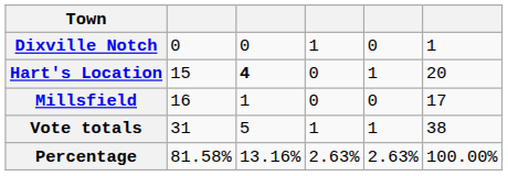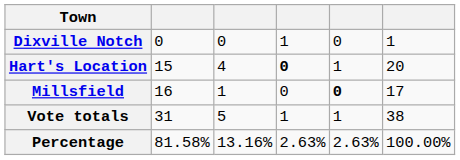Hart's Location | column 3: bold -> normal
Hart's Location | column 4: normal -> bold
Millsfield | column 5: normal -> bold
